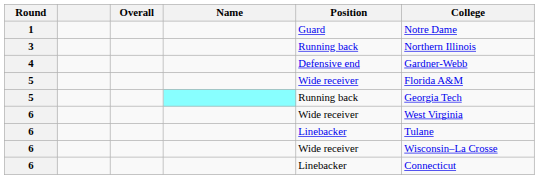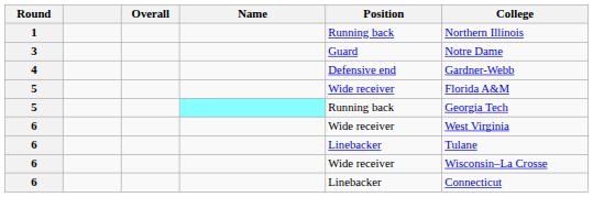1 | Position: Guard -> Running back
1 | College: Notre Dame -> Northern Illinois
3 | Position: Running back -> Guard
3 | College: Northern Illinois -> Notre Dame
